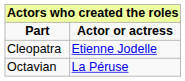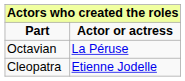rows swapped: Cleopatra <-> Octavian
